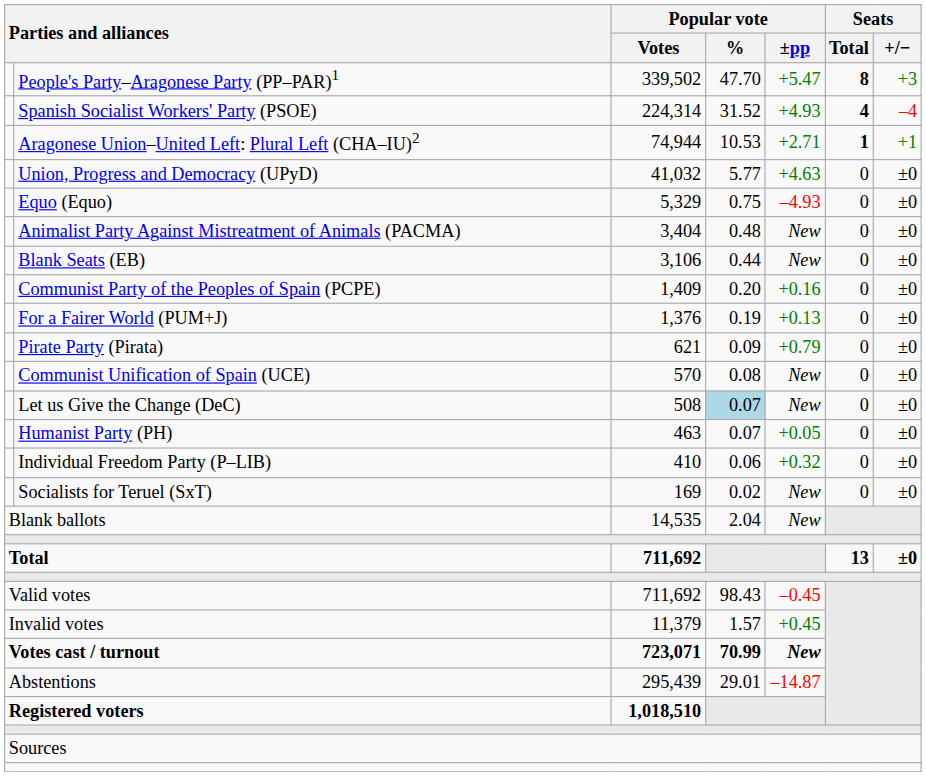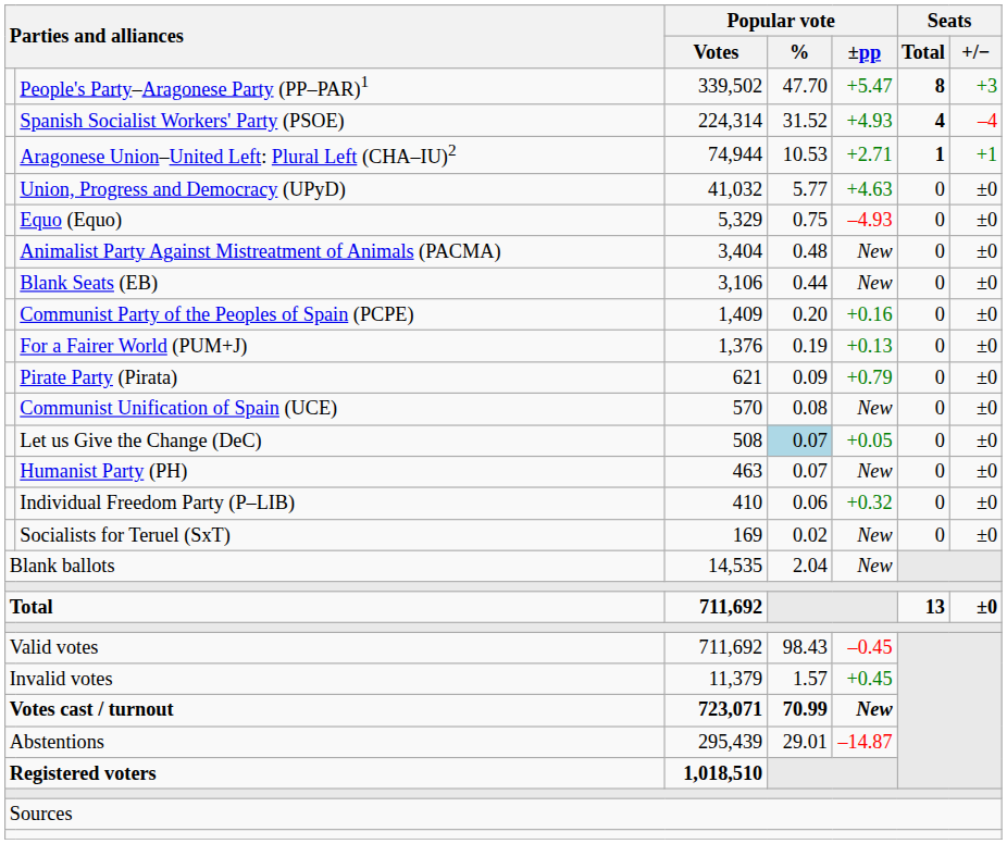Let us Give the Change (DeC) | Popular vote / ±pp: New -> +0.05
Humanist Party (PH) | Popular vote / ±pp: +0.05 -> New
